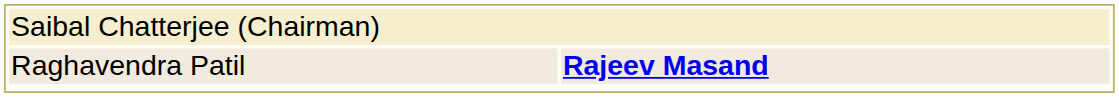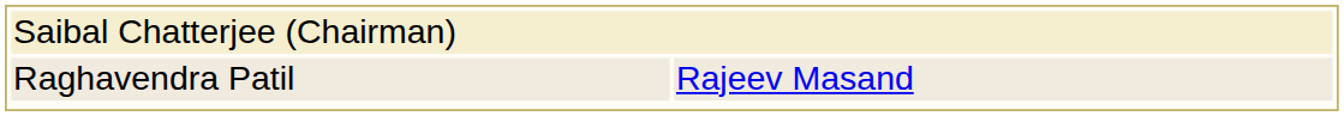Raghavendra Patil | column 2: bold -> normal
